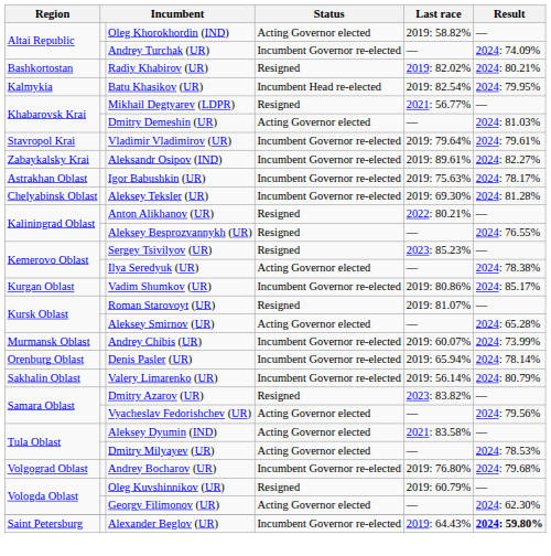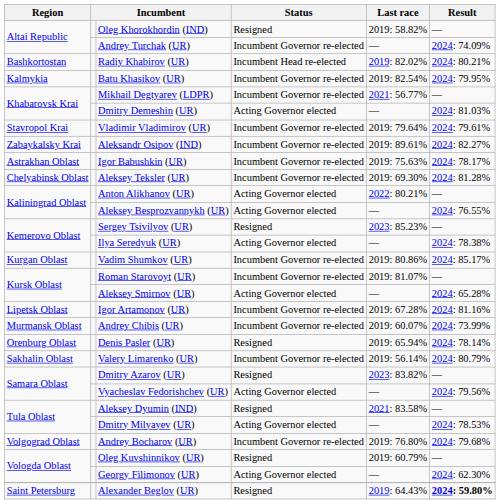Oleg Khorokhordin (IND) | Status: Acting Governor elected -> Resigned
Radiy Khabirov (UR) | Status: Resigned -> Incumbent Head re-elected
Batu Khasikov (UR) | Status: Incumbent Head re-elected -> Incumbent Governor re-elected
Mikhail Degtyarev (LDPR) | Status: Resigned -> Incumbent Governor re-elected
Anton Alikhanov (UR) | Status: Resigned -> Acting Governor elected
Aleksey Besprozvannykh (UR) | Status: Resigned -> Acting Governor elected
Roman Starovoyt (UR) | Status: Resigned -> Incumbent Governor re-elected
+ row: Lipetsk Oblast | Igor Artamonov (UR) | Incumbent Governor re-elected | 2019: 67.28% | 2024: 81.16%
Denis Pasler (UR) | Status: Incumbent Governor re-elected -> Resigned
Aleksey Dyumin (IND) | Status: Acting Governor elected -> Resigned
Alexander Beglov (UR) | Status: Incumbent Governor re-elected -> Resigned
